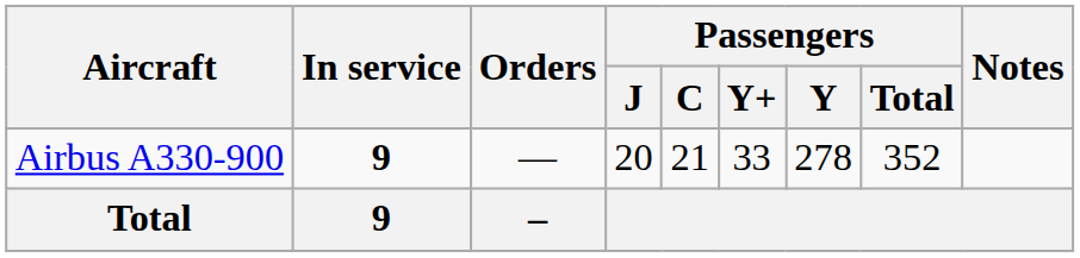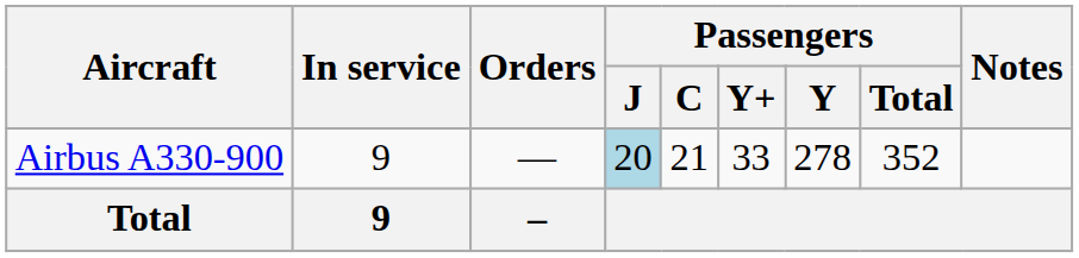Airbus A330-900 | In service: bold -> normal
Airbus A330-900 | Passengers / J: no background -> lightblue background
